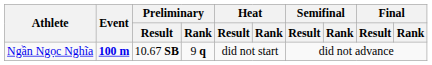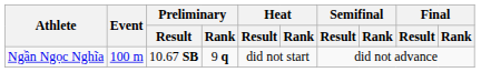Ngần Ngọc Nghĩa | Event: bold -> normal
